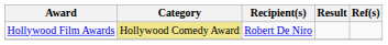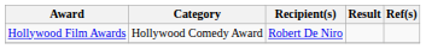Hollywood Film Awards | Category: khaki background -> no background
